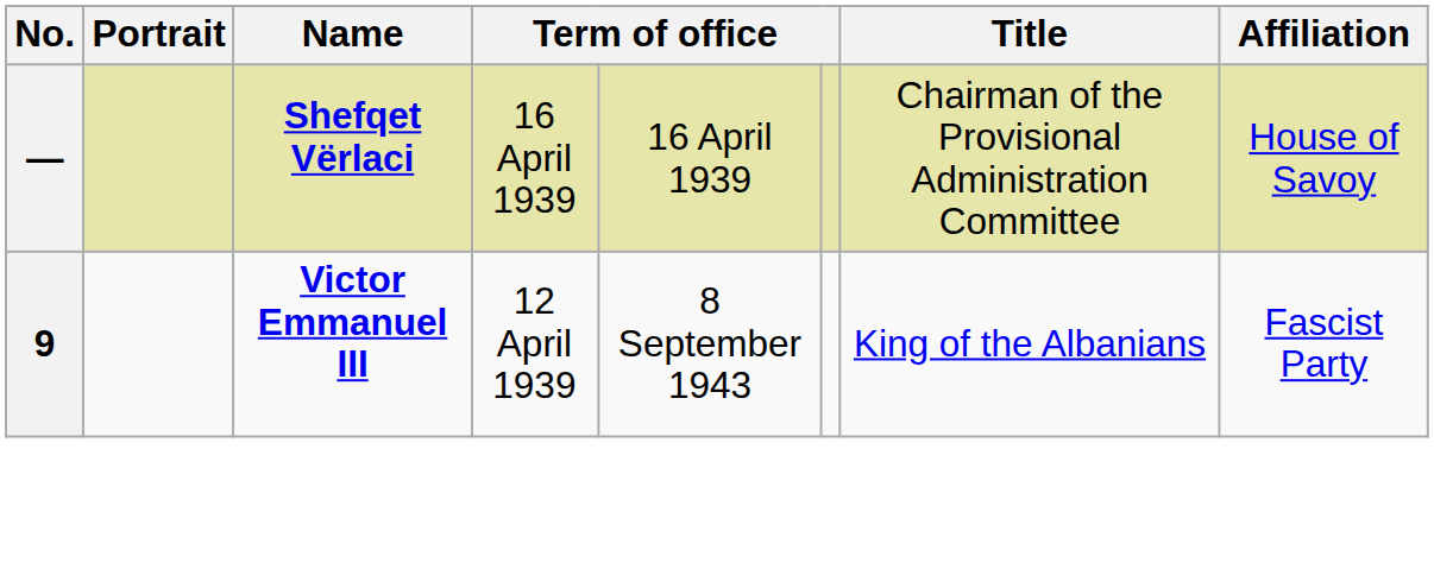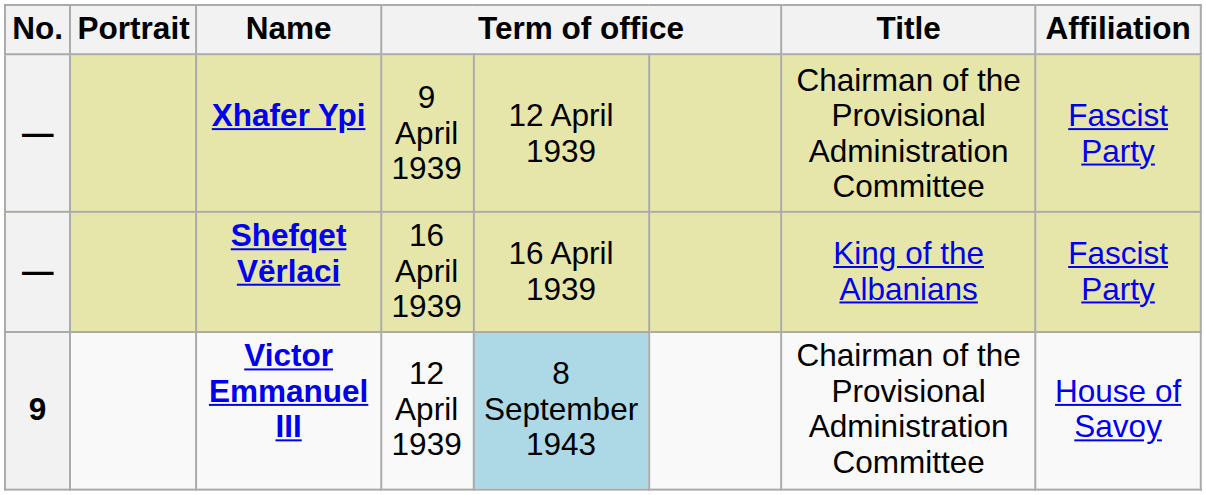+ row: ― | Xhafer Ypi | 9 April 1939 | 12 April 1939 | Chairman of the Provisional Administration Committee | Fascist Party
Shefqet Vërlaci | Title: Chairman of the Provisional Administration Committee -> King of the Albanians
Shefqet Vërlaci | Affiliation: House of Savoy -> Fascist Party
Victor Emmanuel III | column 5: no background -> lightblue background
Victor Emmanuel III | Title: King of the Albanians -> Chairman of the Provisional Administration Committee
Victor Emmanuel III | Affiliation: Fascist Party -> House of Savoy
